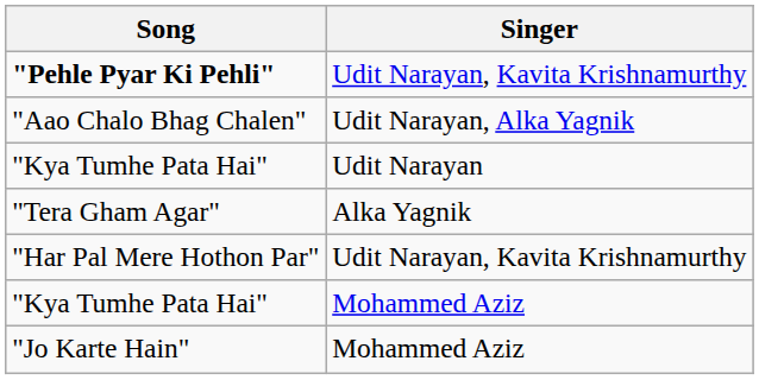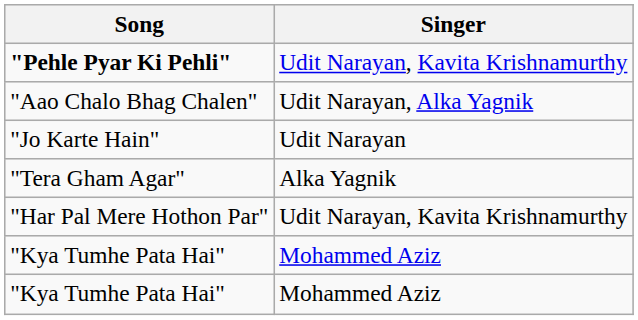row 4 | Song: "Kya Tumhe Pata Hai" -> "Jo Karte Hain"
row 8 | Song: "Jo Karte Hain" -> "Kya Tumhe Pata Hai"
